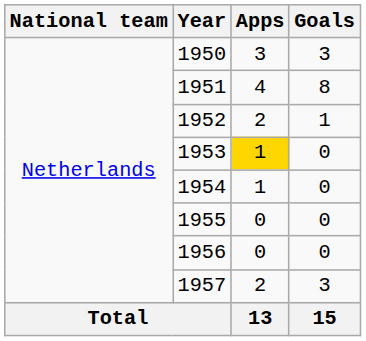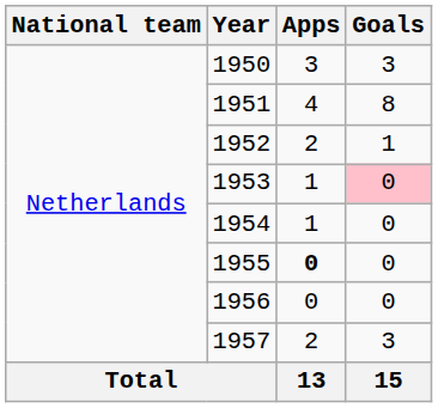1953 | Apps: gold background -> no background
1953 | Goals: no background -> pink background
1955 | Apps: normal -> bold
